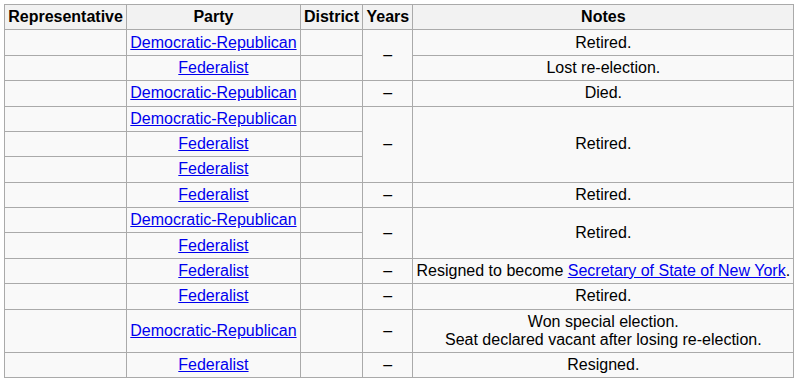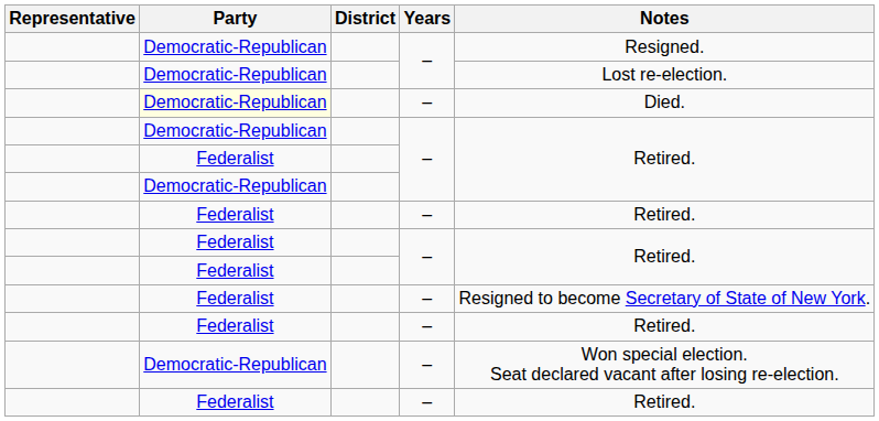row 2 | Notes: Retired. -> Resigned.
row 3 | Party: Federalist -> Democratic-Republican
row 4 | Party: no background -> lightyellow background
row 7 | Party: Federalist -> Democratic-Republican
row 9 | Party: Democratic-Republican -> Federalist
row 14 | Notes: Resigned. -> Retired.
